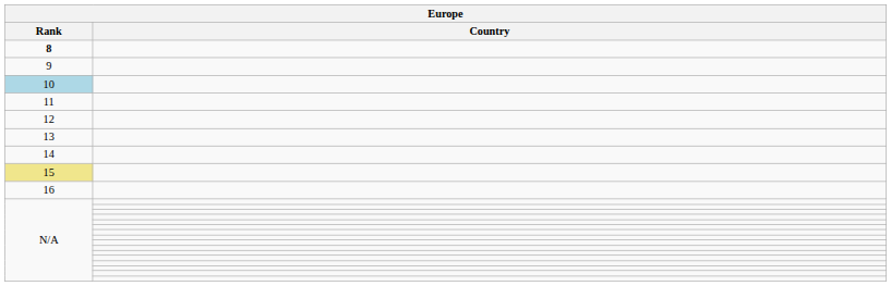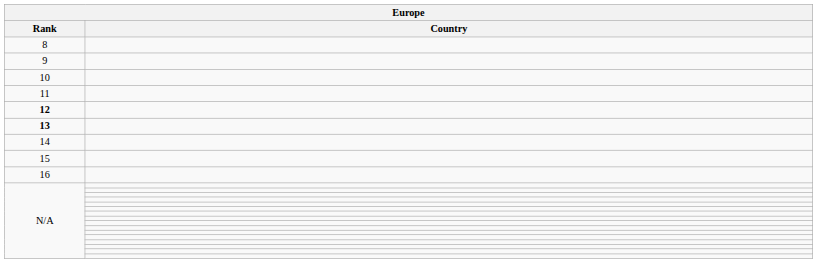row 3 | Rank: bold -> normal
row 5 | Rank: lightblue background -> no background
row 7 | Rank: normal -> bold
row 8 | Rank: normal -> bold
row 10 | Rank: khaki background -> no background
